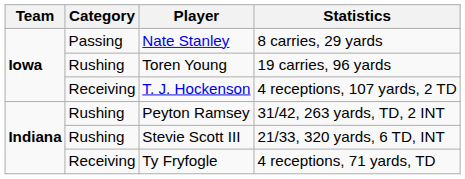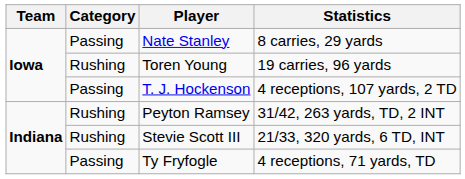T. J. Hockenson | Category: Receiving -> Passing
Ty Fryfogle | Category: Receiving -> Passing
